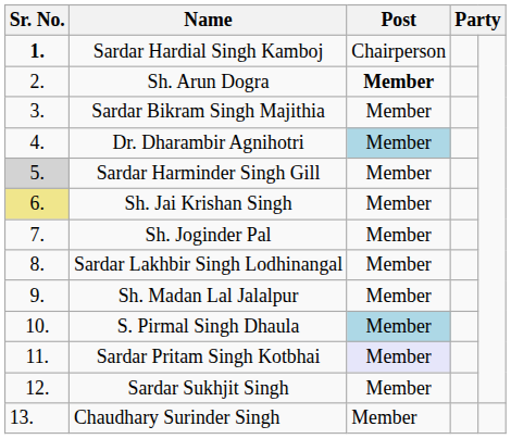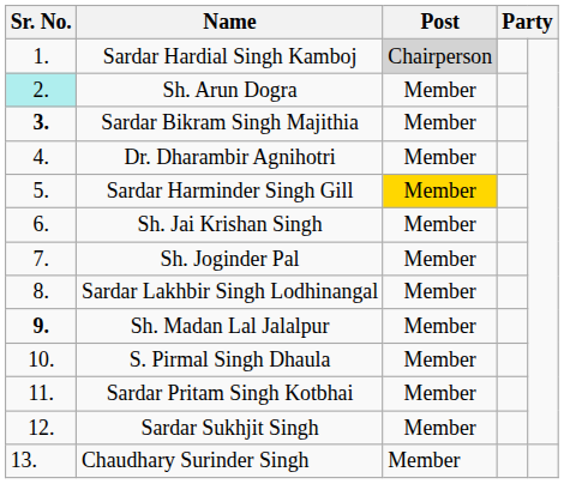Sardar Hardial Singh Kamboj | Sr. No.: bold -> normal
Sardar Hardial Singh Kamboj | Post: no background -> lightgrey background
Sh. Arun Dogra | Sr. No.: no background -> paleturquoise background
Sh. Arun Dogra | Post: bold -> normal
Sardar Bikram Singh Majithia | Sr. No.: normal -> bold
Dr. Dharambir Agnihotri | Post: lightblue background -> no background
Sardar Harminder Singh Gill | Sr. No.: lightgrey background -> no background
Sardar Harminder Singh Gill | Post: no background -> gold background
Sh. Jai Krishan Singh | Sr. No.: khaki background -> no background
Sh. Madan Lal Jalalpur | Sr. No.: normal -> bold
S. Pirmal Singh Dhaula | Post: lightblue background -> no background
Sardar Pritam Singh Kotbhai | Post: lavender background -> no background
